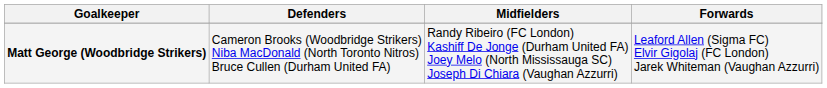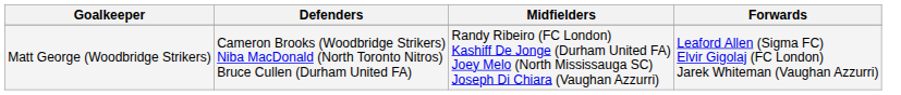Matt George (Woodbridge Strikers) | Goalkeeper: bold -> normal
